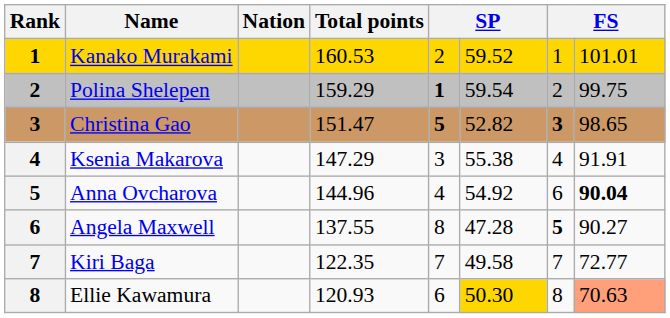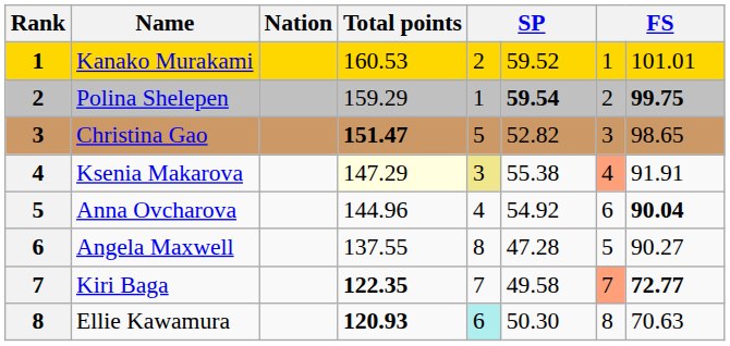Polina Shelepen | column 5: bold -> normal
Polina Shelepen | column 6: normal -> bold
Polina Shelepen | column 8: normal -> bold
Christina Gao | Total points: normal -> bold
Christina Gao | column 5: bold -> normal
Christina Gao | column 7: bold -> normal
Ksenia Makarova | Total points: no background -> lightyellow background
Ksenia Makarova | column 5: no background -> khaki background
Ksenia Makarova | column 7: no background -> lightsalmon background
Angela Maxwell | column 7: bold -> normal
Kiri Baga | Total points: normal -> bold
Kiri Baga | column 7: no background -> lightsalmon background
Kiri Baga | column 8: normal -> bold
Ellie Kawamura | Total points: normal -> bold
Ellie Kawamura | column 5: no background -> paleturquoise background
Ellie Kawamura | column 6: gold background -> no background
Ellie Kawamura | column 8: lightsalmon background -> no background
